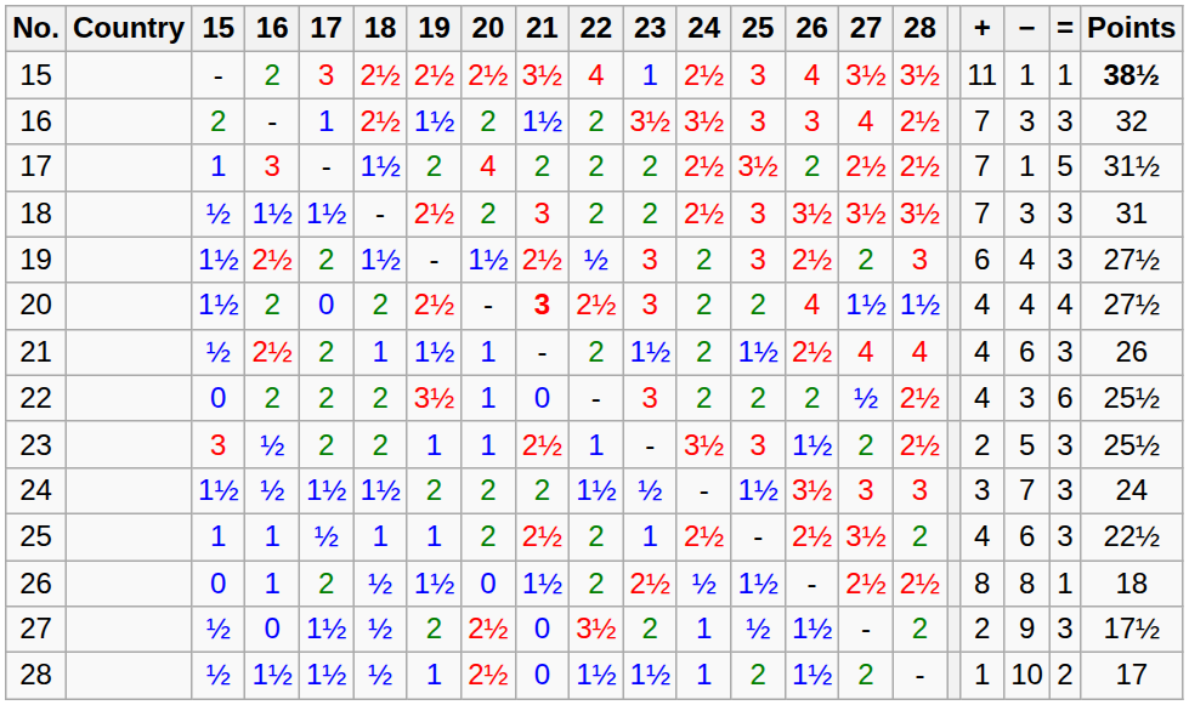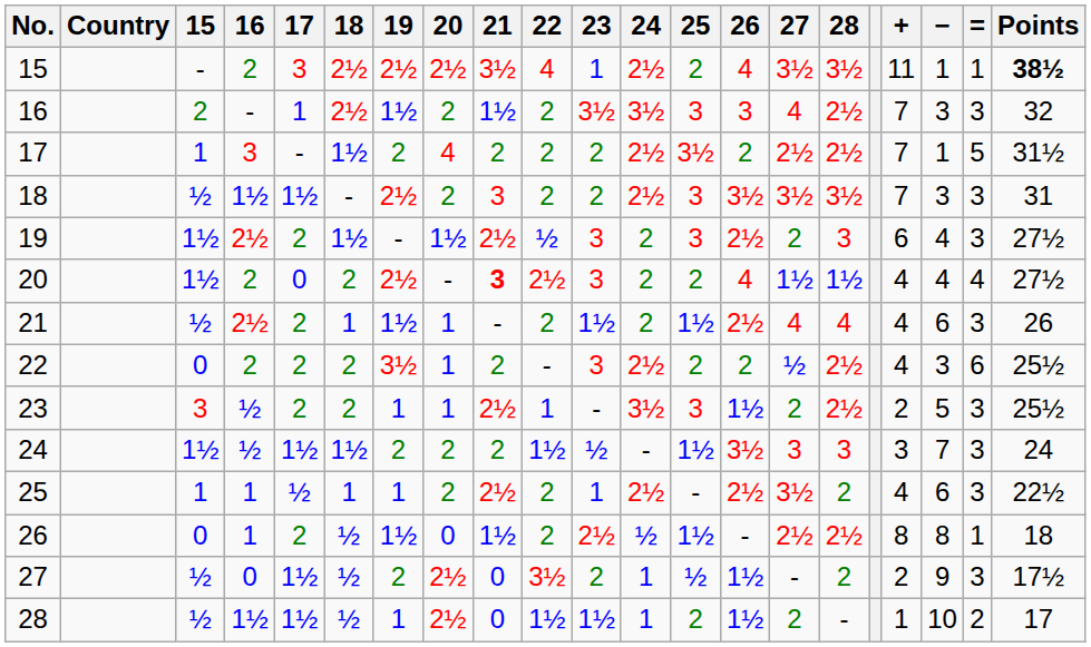row 2 | 25: 3 -> 2
row 9 | 21: 0 -> 2
row 9 | 24: 2 -> 2½
